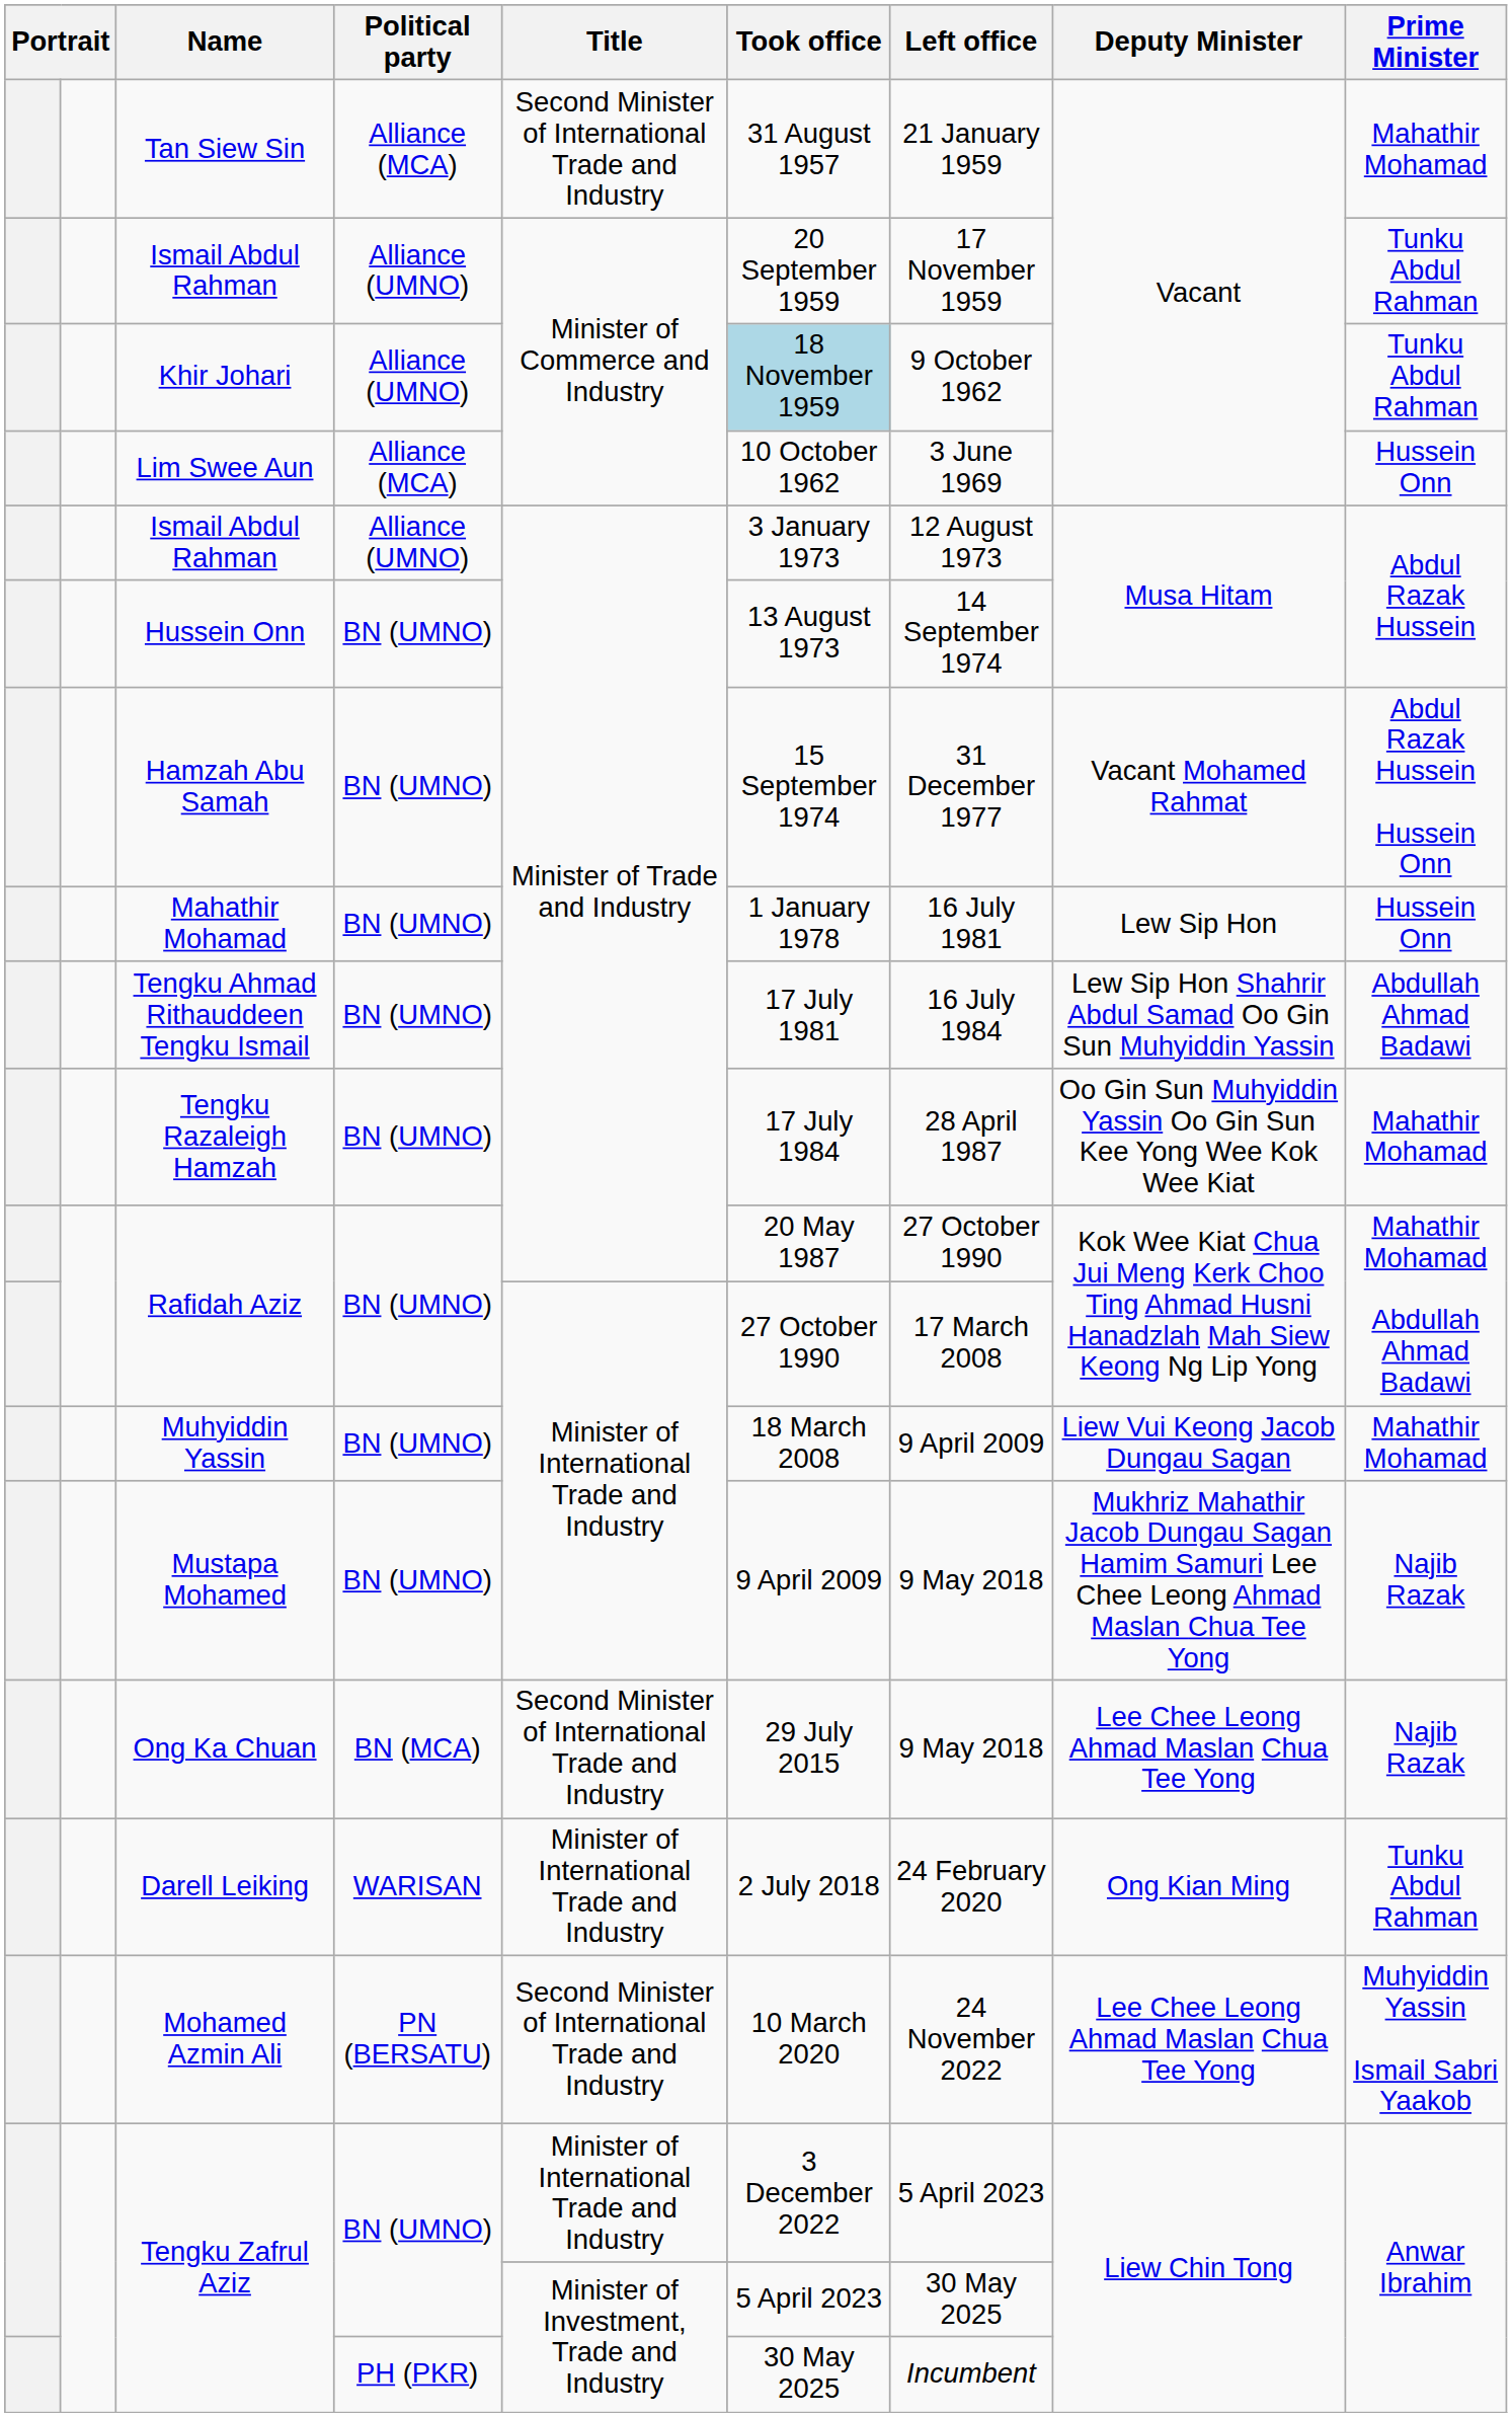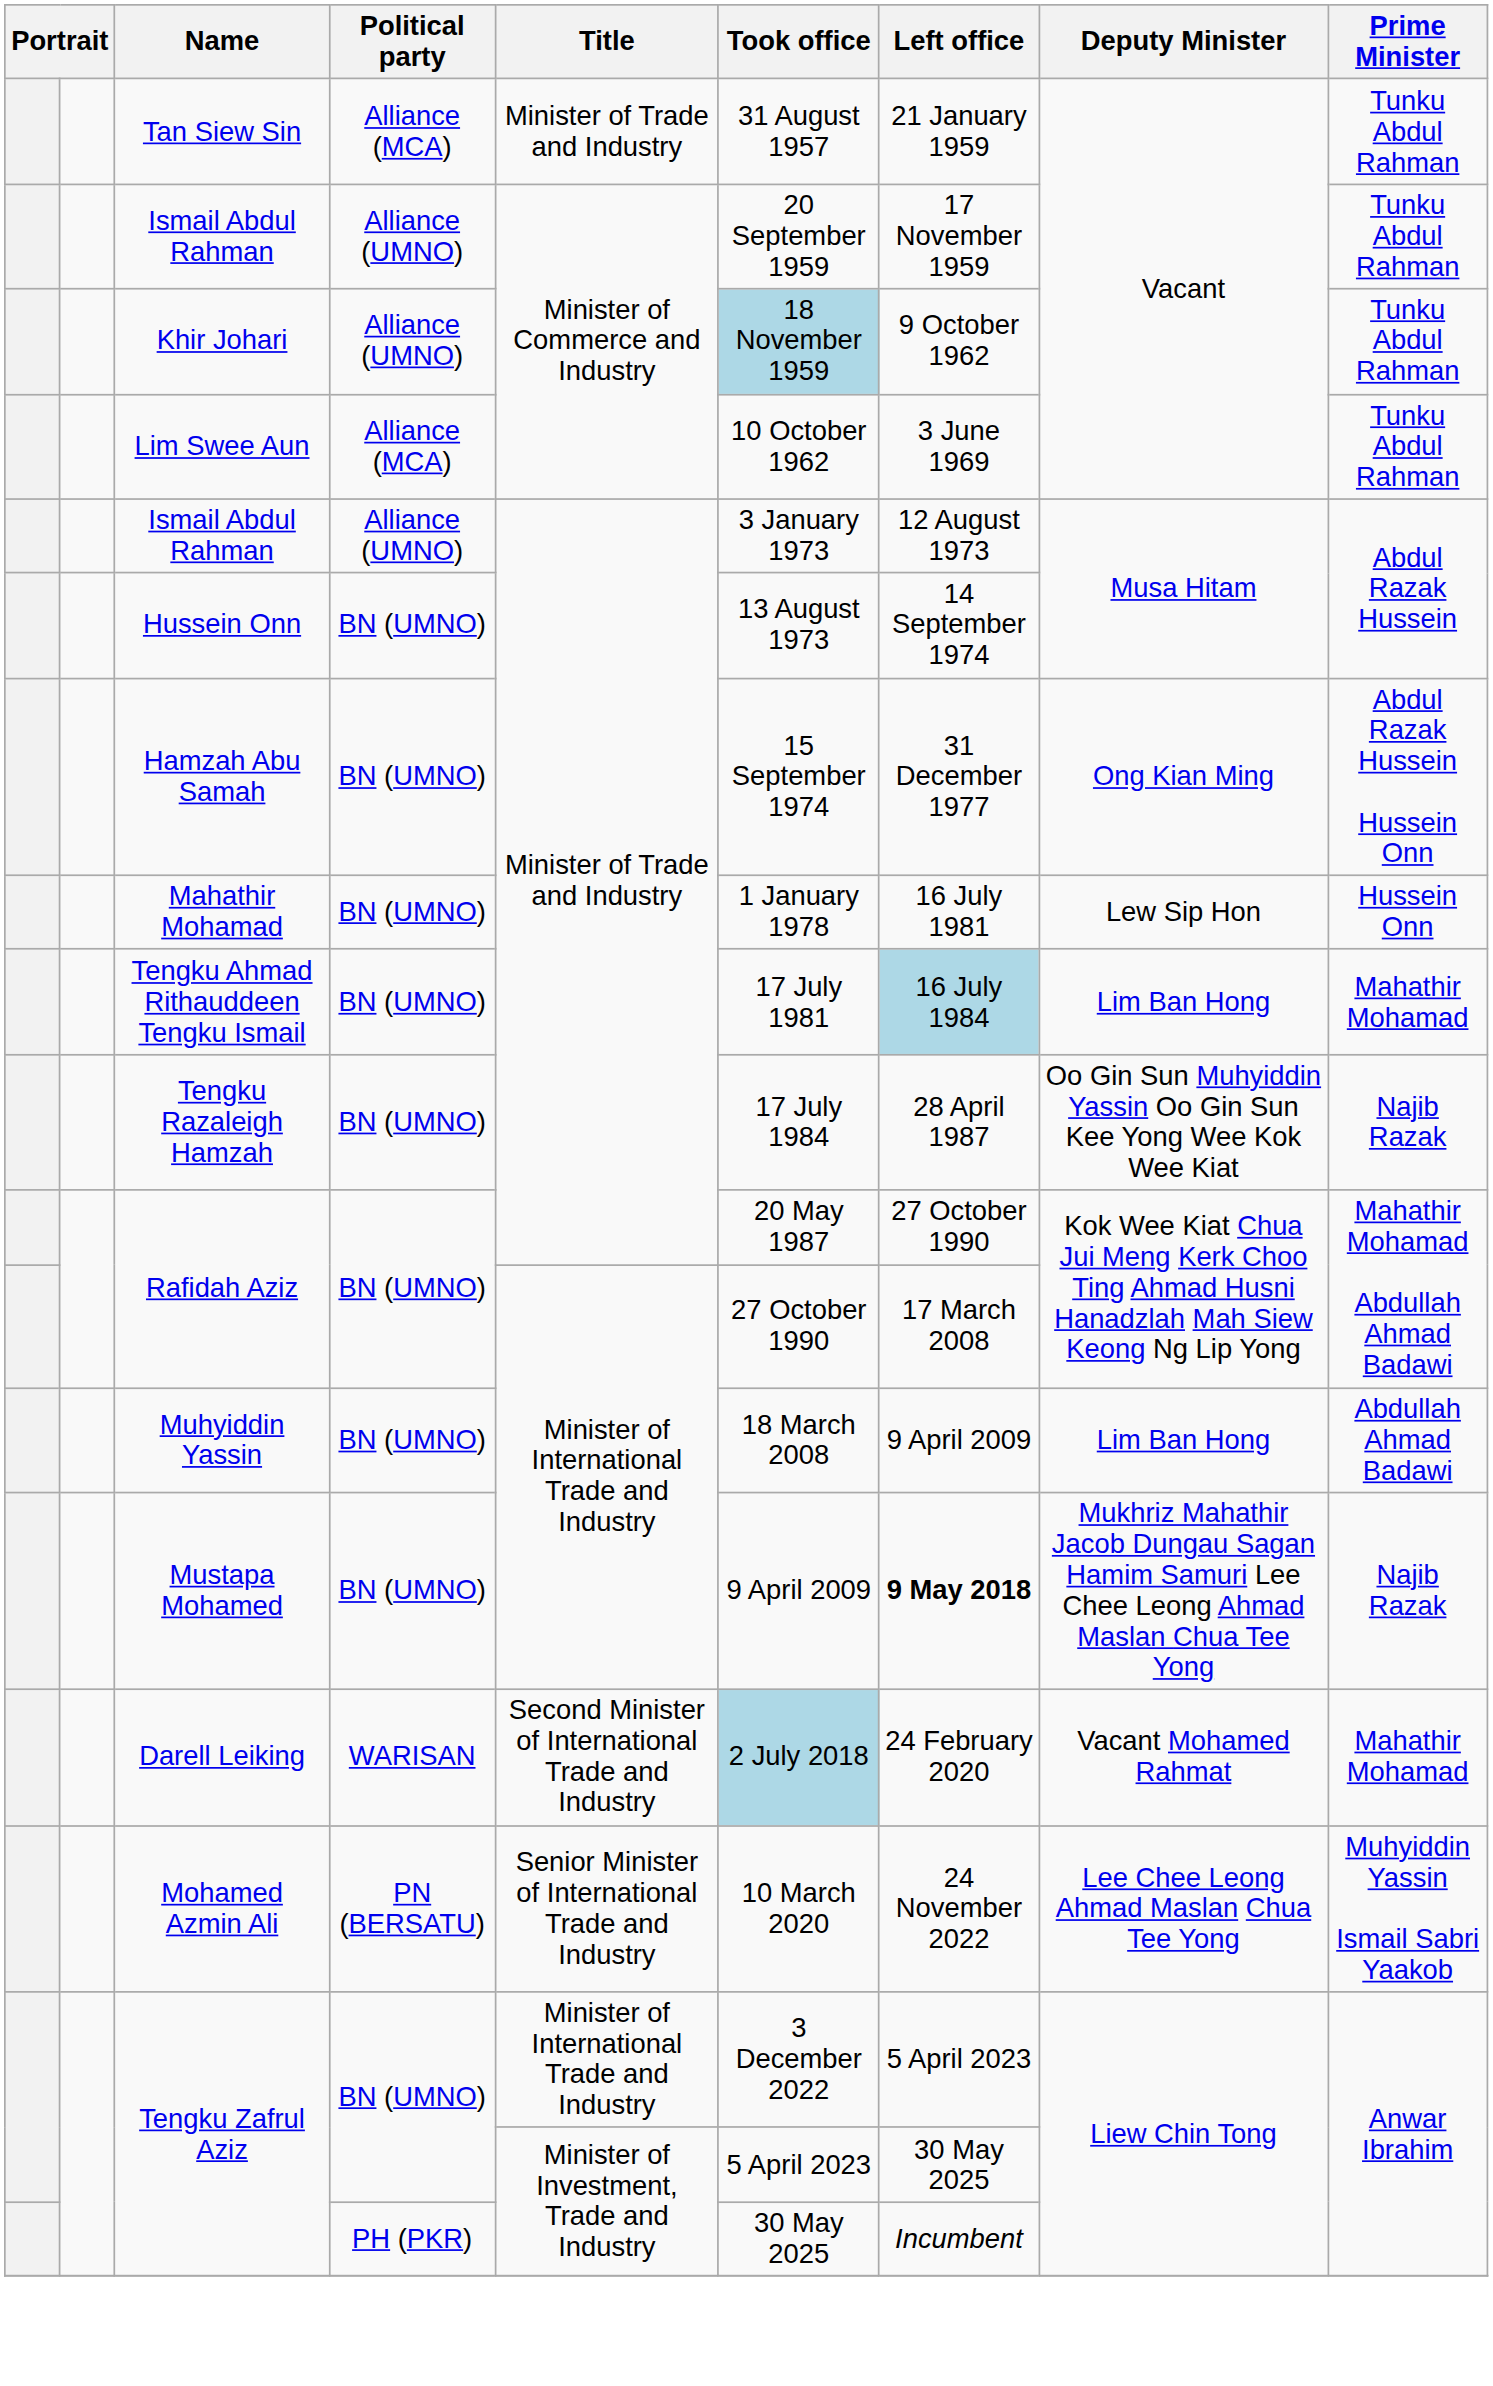Tan Siew Sin | Title: Second Minister of International Trade and Industry -> Minister of Trade and Industry
Tan Siew Sin | Prime Minister: Mahathir Mohamad -> Tunku Abdul Rahman
Lim Swee Aun | Prime Minister: Hussein Onn -> Tunku Abdul Rahman
Hamzah Abu Samah | Deputy Minister: Vacant Mohamed Rahmat -> Ong Kian Ming
Tengku Ahmad Rithauddeen Tengku Ismail | Left office: no background -> lightblue background
Tengku Ahmad Rithauddeen Tengku Ismail | Deputy Minister: Lew Sip Hon Shahrir Abdul Samad Oo Gin Sun Muhyiddin Yassin -> Lim Ban Hong
Tengku Ahmad Rithauddeen Tengku Ismail | Prime Minister: Abdullah Ahmad Badawi -> Mahathir Mohamad
Tengku Razaleigh Hamzah | Prime Minister: Mahathir Mohamad -> Najib Razak
Muhyiddin Yassin | Deputy Minister: Liew Vui Keong Jacob Dungau Sagan -> Lim Ban Hong
Muhyiddin Yassin | Prime Minister: Mahathir Mohamad -> Abdullah Ahmad Badawi
Mustapa Mohamed | Left office: normal -> bold
- row: Ong Ka Chuan | BN (MCA) | Second Minister of International Trade and Industry | 29 July 2015 | 9 May 2018 | Lee Chee Leong Ahmad Maslan Chua Tee Yong | Najib Razak
Darell Leiking | Title: Minister of International Trade and Industry -> Second Minister of International Trade and Industry
Darell Leiking | Took office: no background -> lightblue background
Darell Leiking | Deputy Minister: Ong Kian Ming -> Vacant Mohamed Rahmat
Darell Leiking | Prime Minister: Tunku Abdul Rahman -> Mahathir Mohamad
Mohamed Azmin Ali | Title: Second Minister of International Trade and Industry -> Senior Minister of International Trade and Industry
